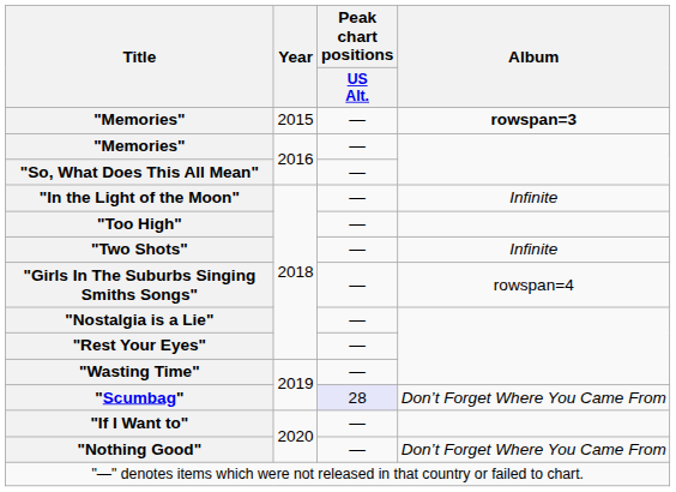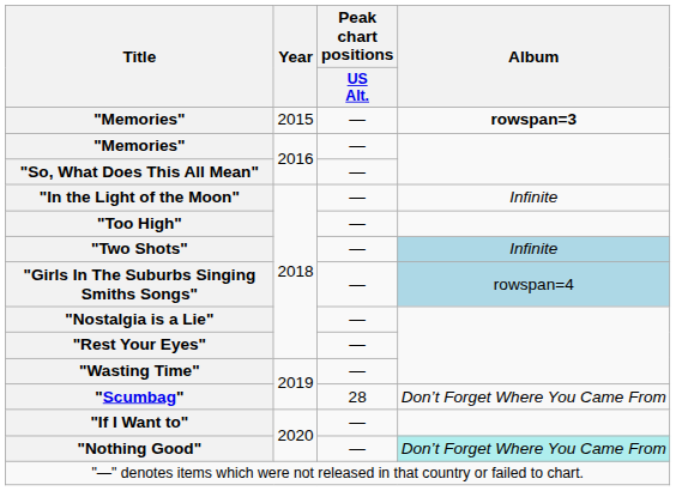"Two Shots" | Album: no background -> lightblue background
"Girls In The Suburbs Singing Smiths Songs" | Album: no background -> lightblue background
"Scumbag" | Peak chart positions / US Alt.: lavender background -> no background
"Nothing Good" | Album: no background -> paleturquoise background
